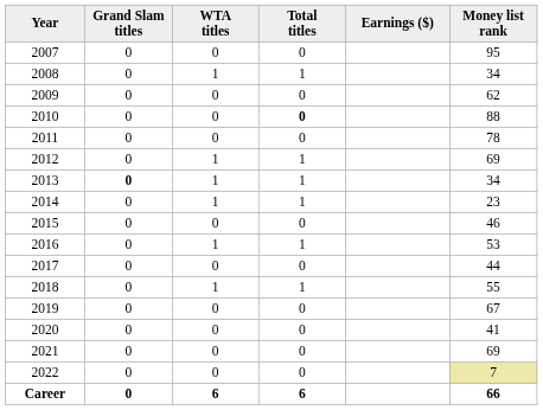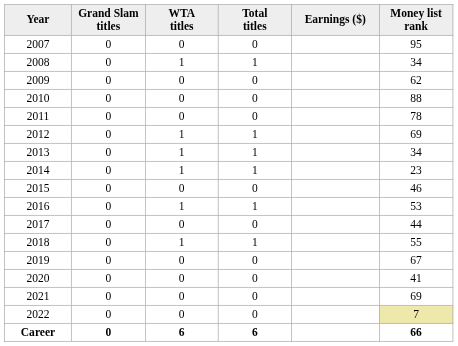2010 | column 4: bold -> normal
2013 | column 2: bold -> normal
